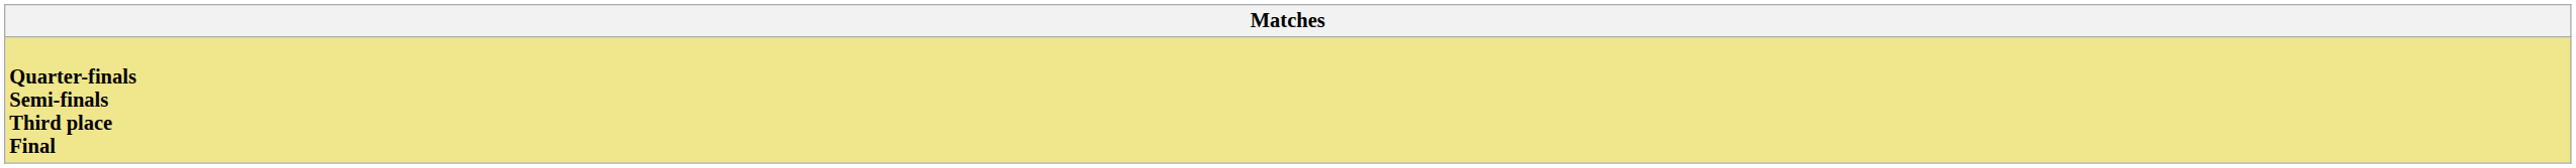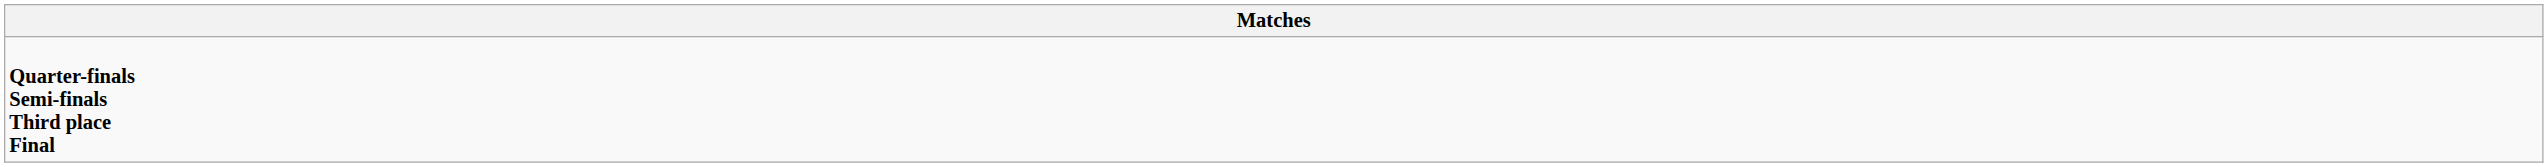row 2 | column 1: khaki background -> no background
